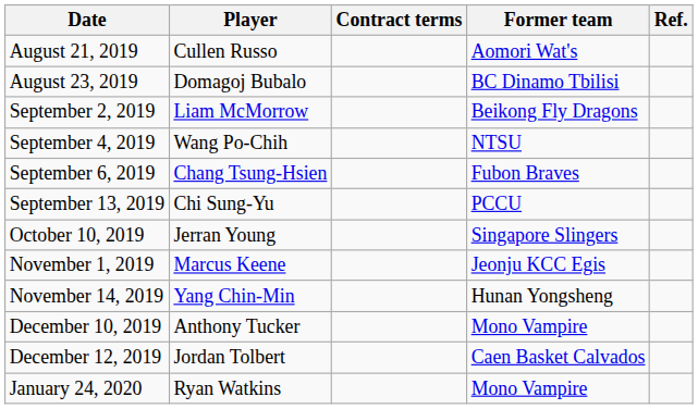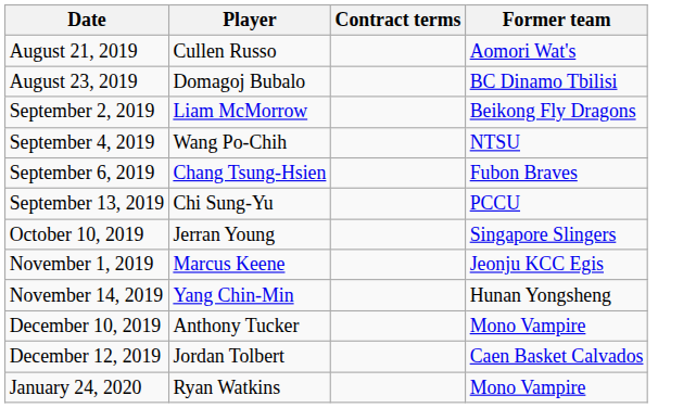- column: Ref.
